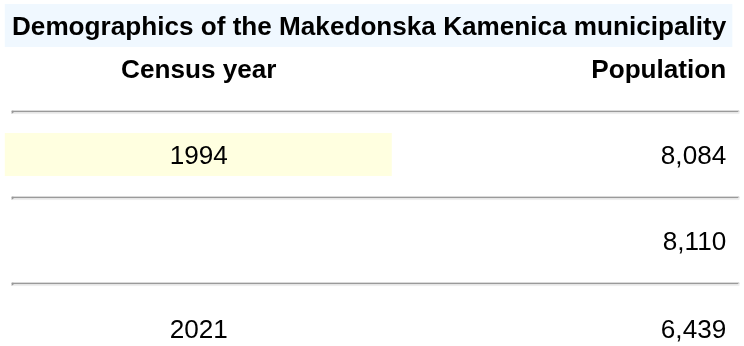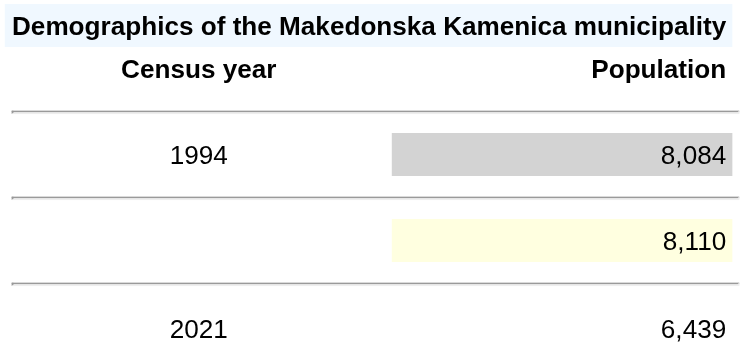8,084 | column 1: lightyellow background -> no background
8,084 | column 2: no background -> lightgrey background
8,110 | column 2: no background -> lightyellow background
